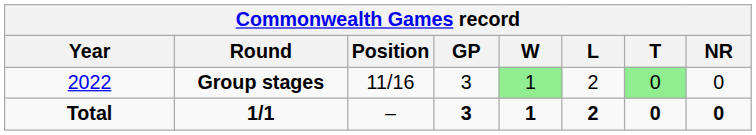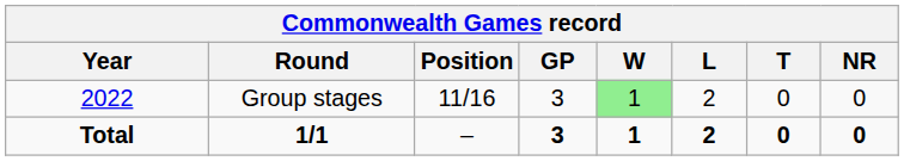2022 | Round: bold -> normal
2022 | T: lightgreen background -> no background
